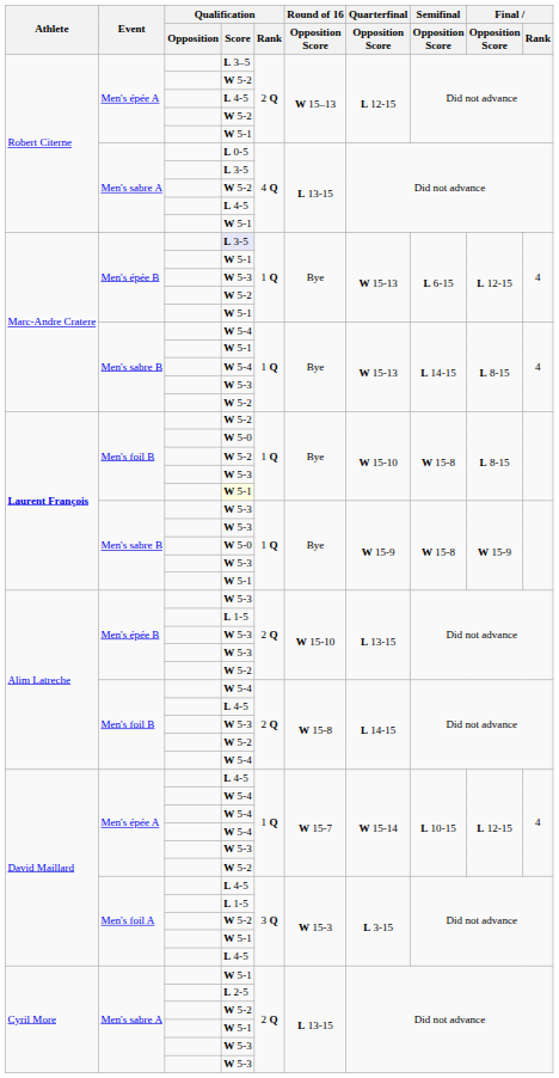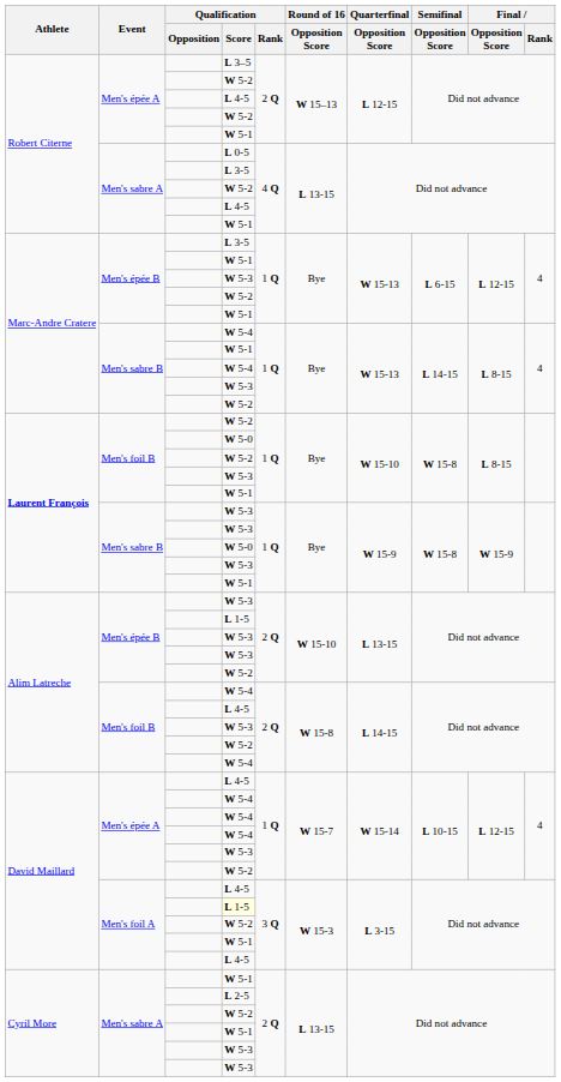Men's épée B / L 3-5 | Qualification / Score: lavender background -> no background
Men's foil B / W 5-1 | Qualification / Score: lightyellow background -> no background
Men's foil A / L 1-5 | Qualification / Score: no background -> lightyellow background
